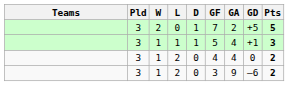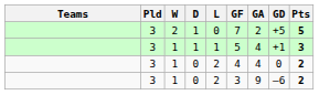columns swapped: D <-> L
